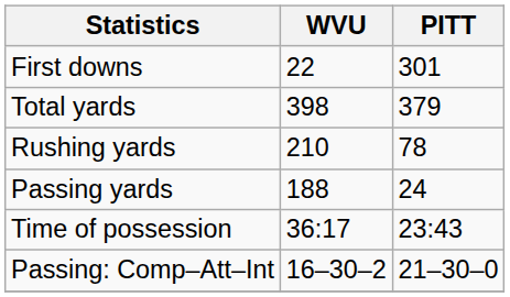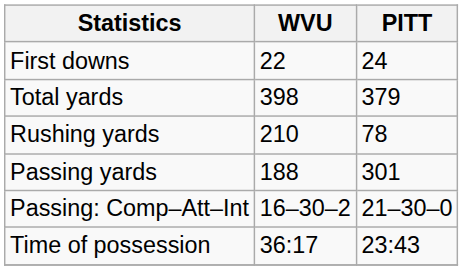First downs | PITT: 301 -> 24
Passing yards | PITT: 24 -> 301
rows swapped: Passing: Comp–Att–Int <-> Time of possession
